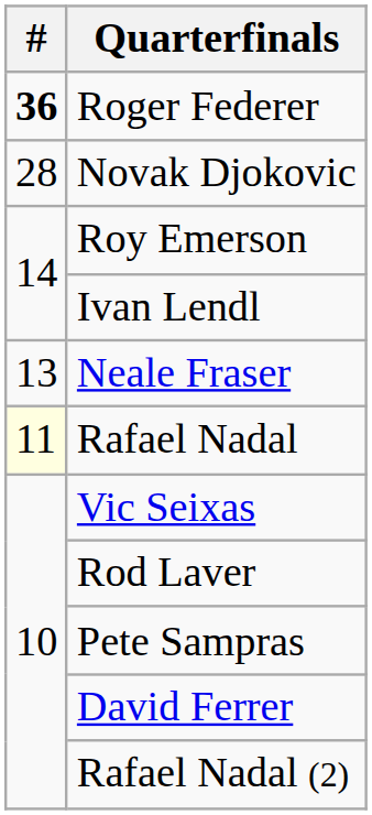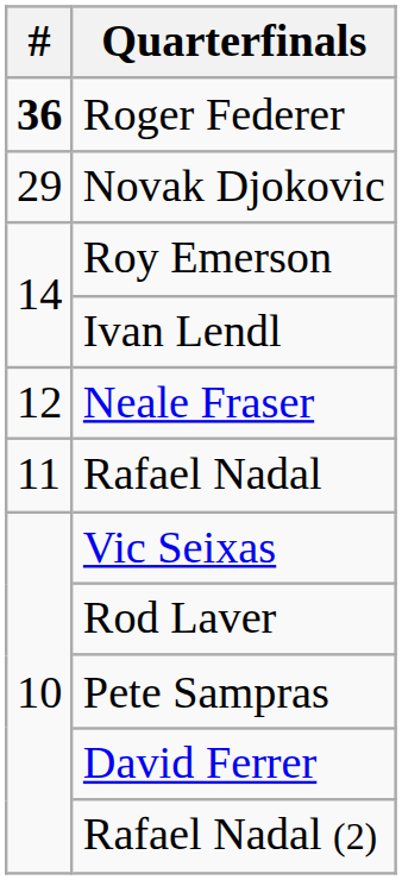Novak Djokovic | #: 28 -> 29
Neale Fraser | #: 13 -> 12
Rafael Nadal | #: lightyellow background -> no background
